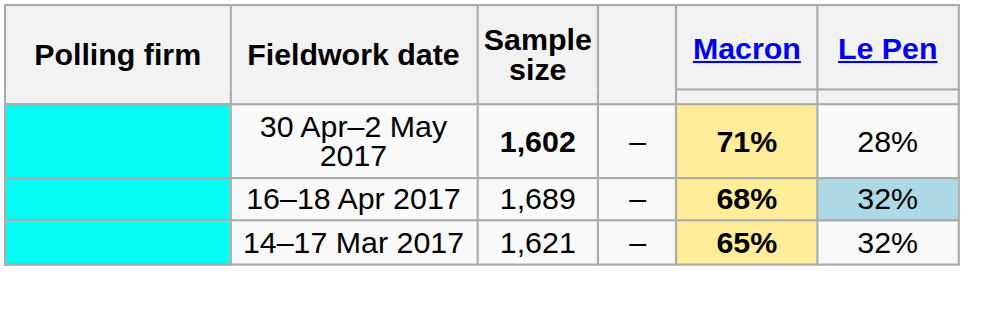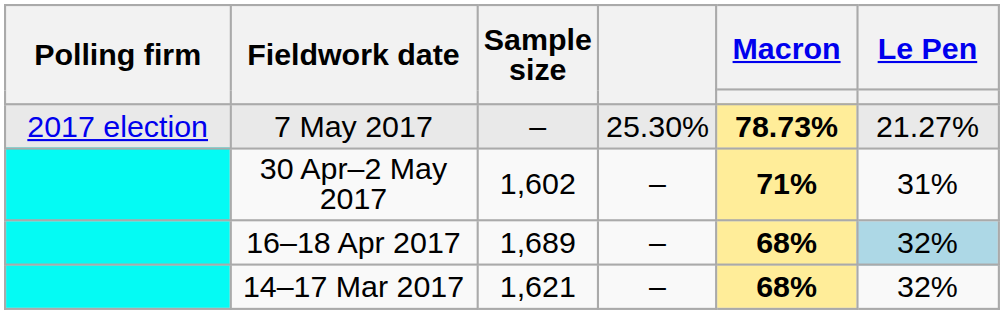+ row: 2017 election | 7 May 2017 | – | 25.30% | 78.73% | 21.27%
30 Apr–2 May 2017 | Sample size: bold -> normal
30 Apr–2 May 2017 | Le Pen: 28% -> 31%
14–17 Mar 2017 | Macron: 65% -> 68%
